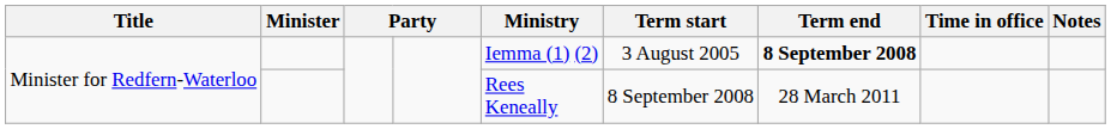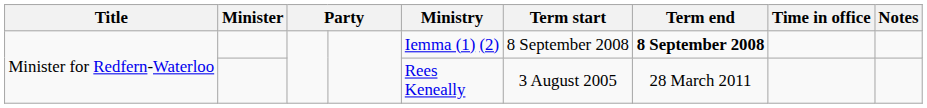row 2 | Term start: 3 August 2005 -> 8 September 2008
row 3 | Term start: 8 September 2008 -> 3 August 2005
